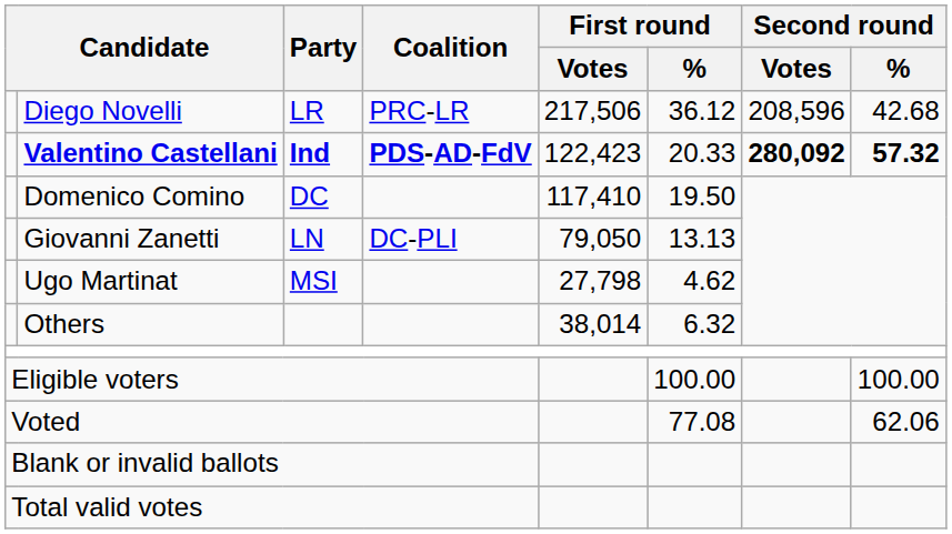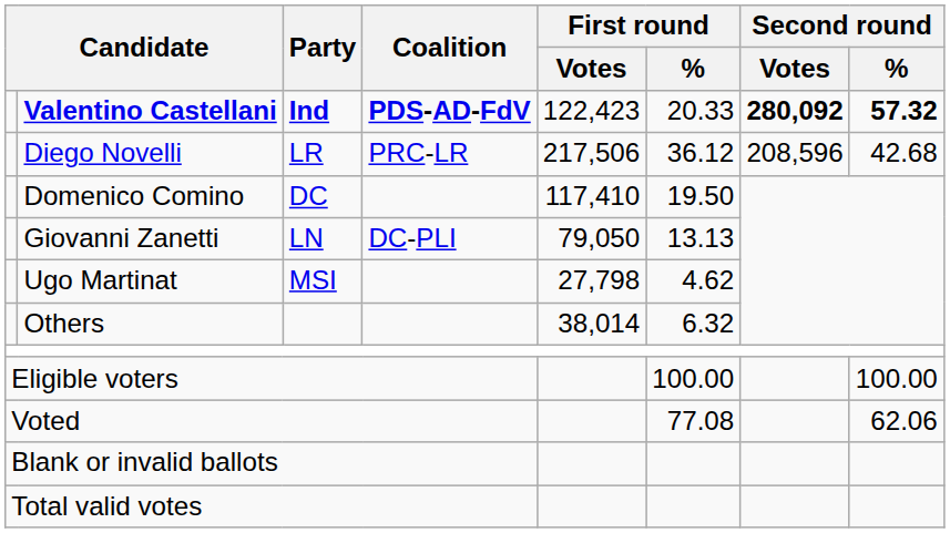rows swapped: Diego Novelli <-> Valentino Castellani
